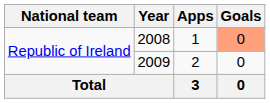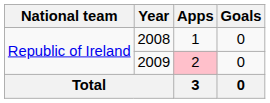2008 | Goals: lightsalmon background -> no background
2009 | Apps: no background -> pink background
